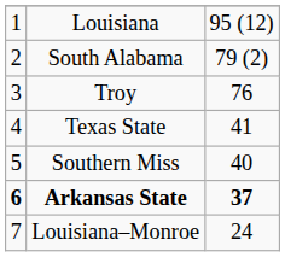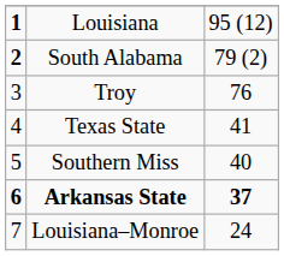Louisiana | column 1: normal -> bold
South Alabama | column 1: normal -> bold
